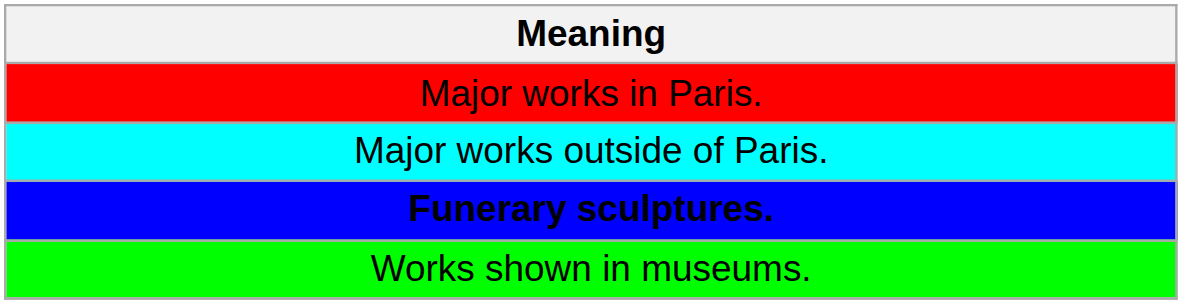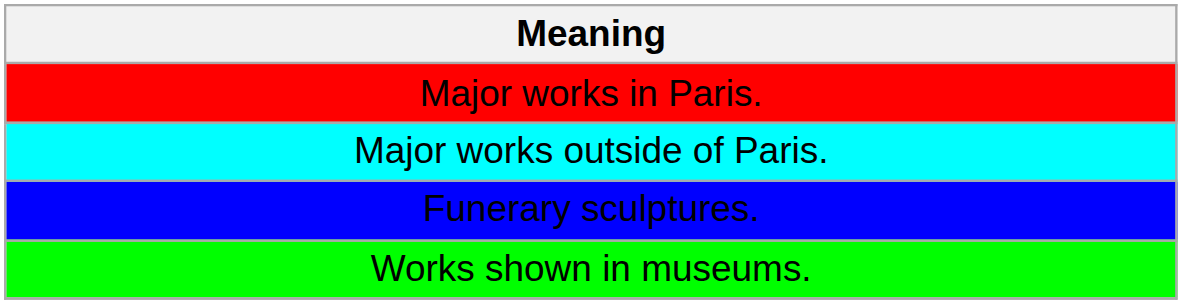row 4 | column 1: bold -> normal
